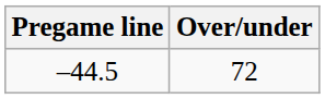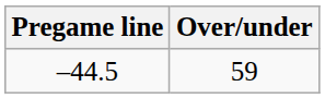–44.5 | Over/under: 72 -> 59
